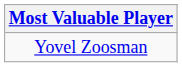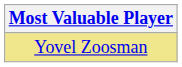row 2 | column 1: no background -> khaki background
